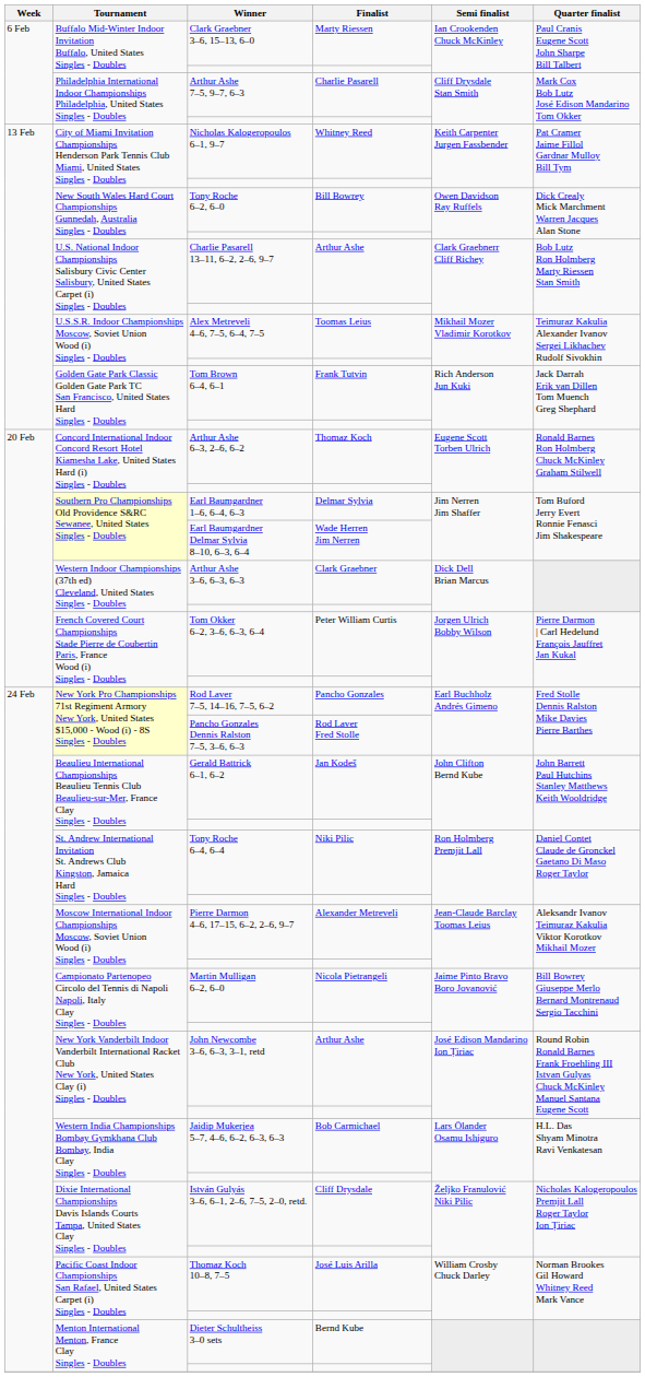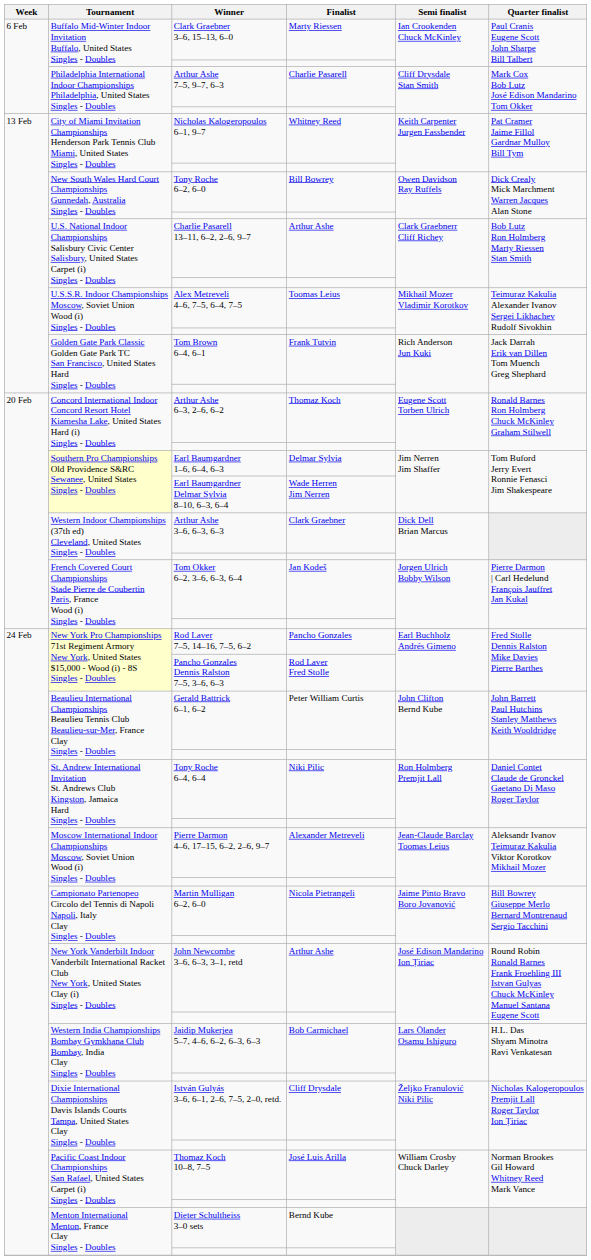Tom Okker 6–2, 3–6, 6–3, 6–4 | Finalist: Peter William Curtis -> Jan Kodeš
Gerald Battrick 6–1, 6–2 | Finalist: Jan Kodeš -> Peter William Curtis
